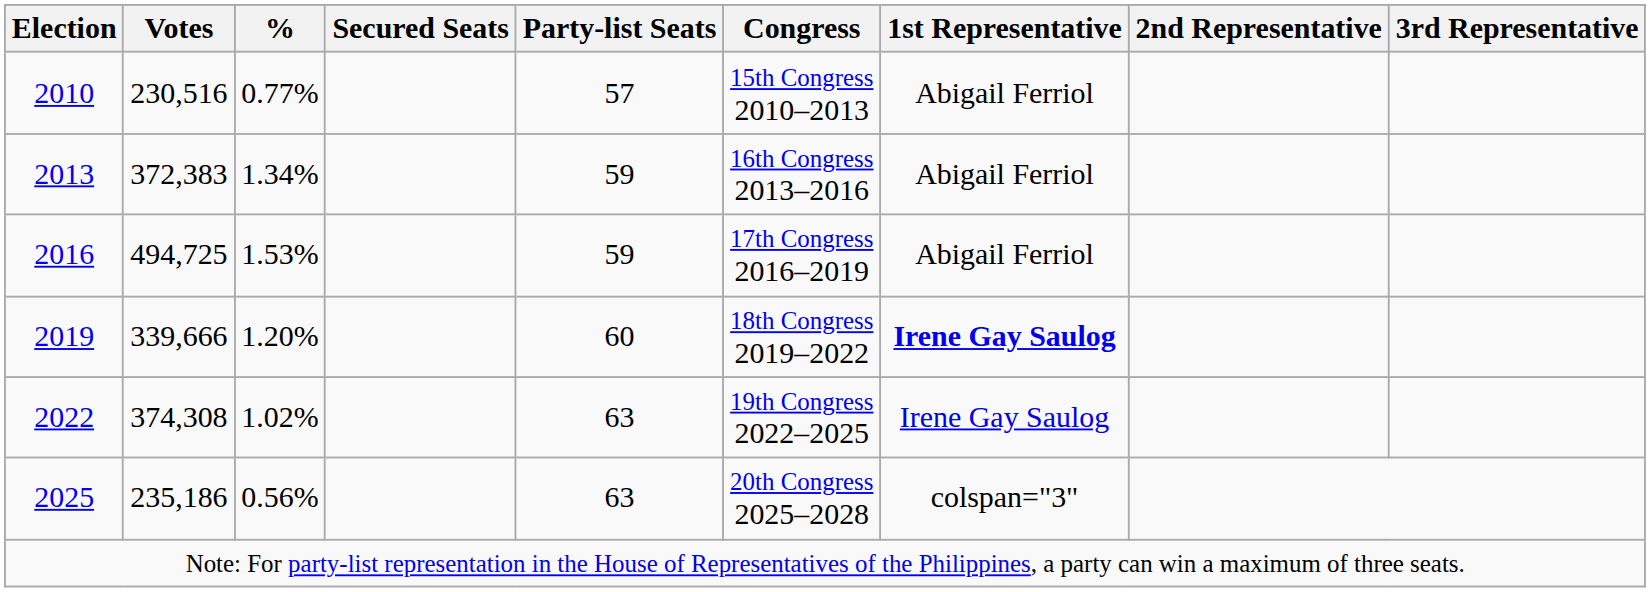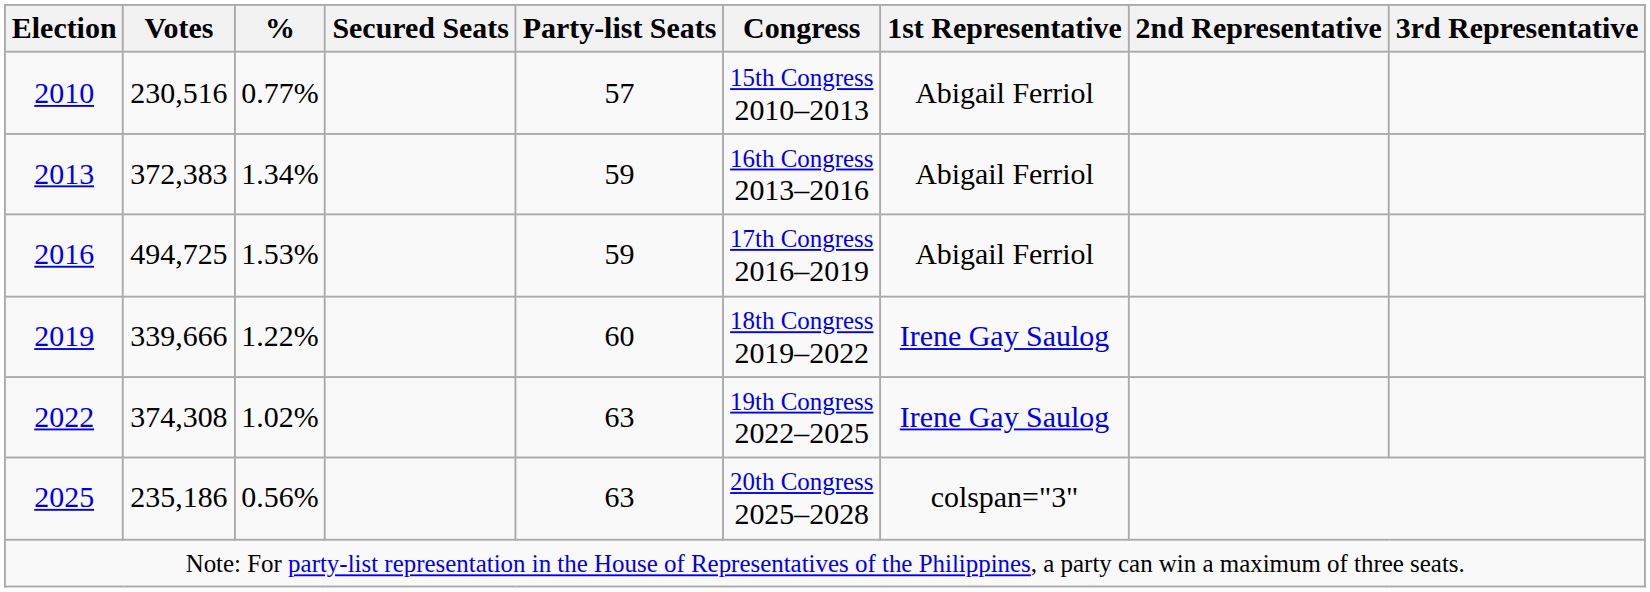2019 | %: 1.20% -> 1.22%
2019 | 1st Representative: bold -> normal
